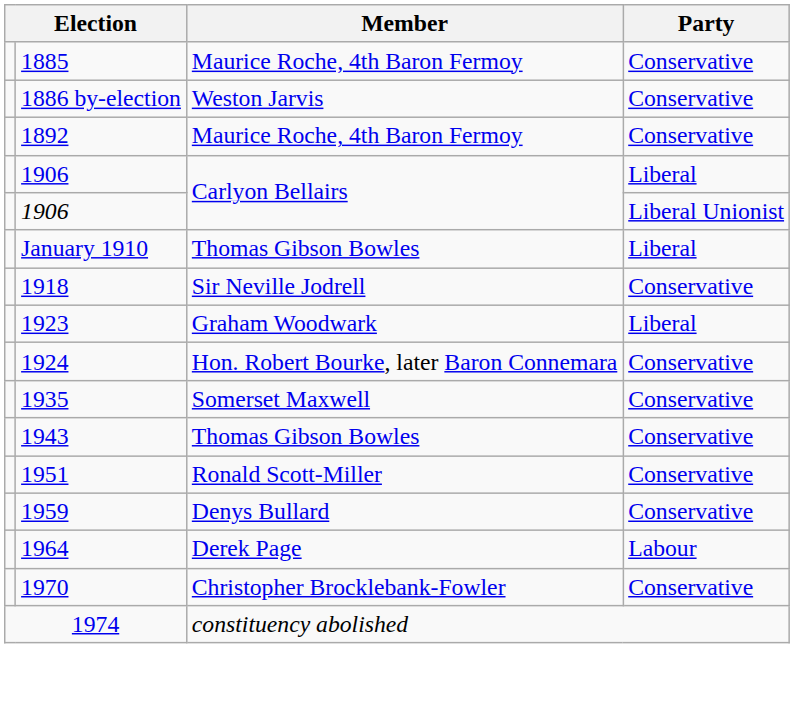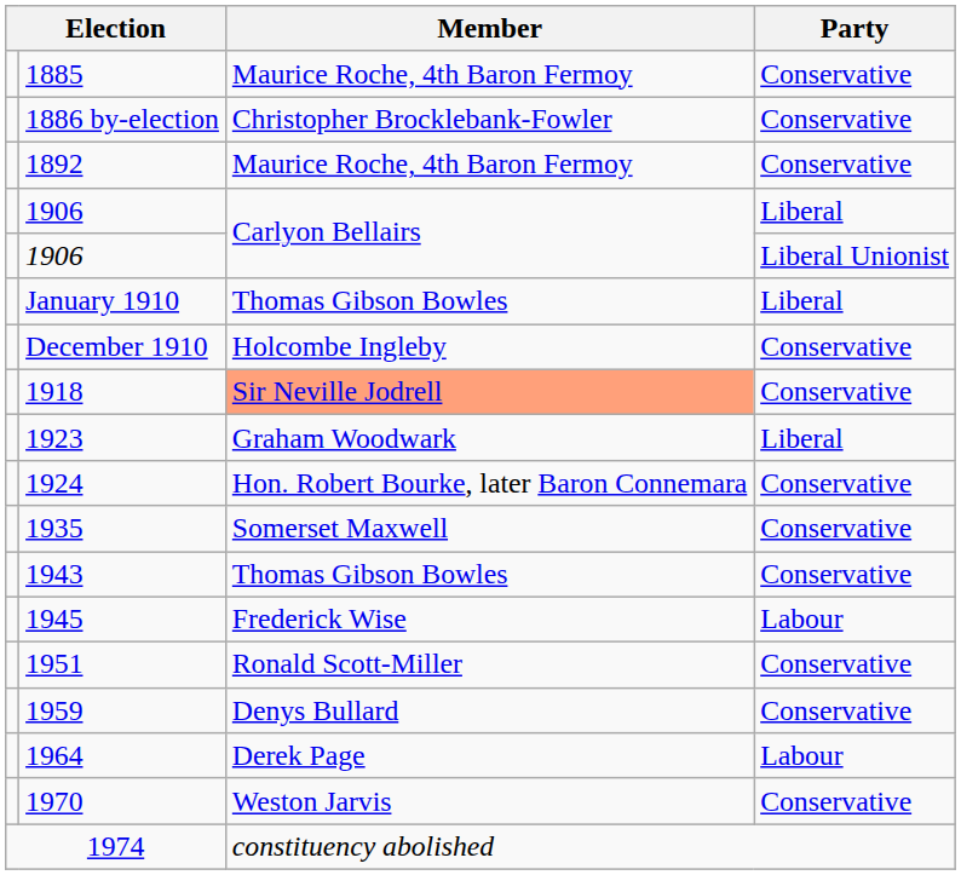1886 by-election | Member: Weston Jarvis -> Christopher Brocklebank-Fowler
+ row: December 1910 | Holcombe Ingleby | Conservative
1918 | Member: no background -> lightsalmon background
+ row: 1945 | Frederick Wise | Labour
1970 | Member: Christopher Brocklebank-Fowler -> Weston Jarvis
